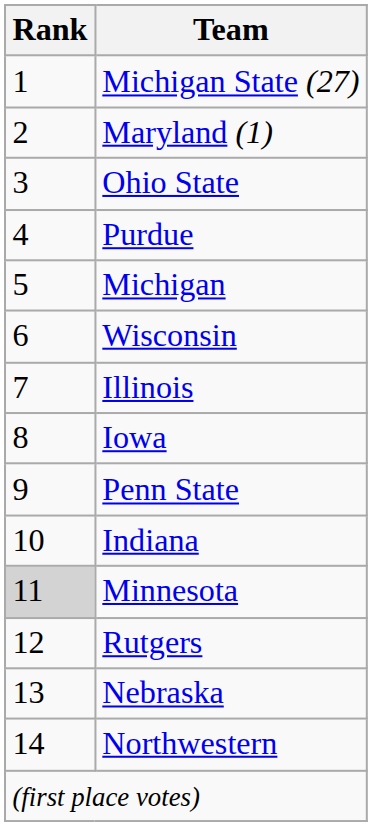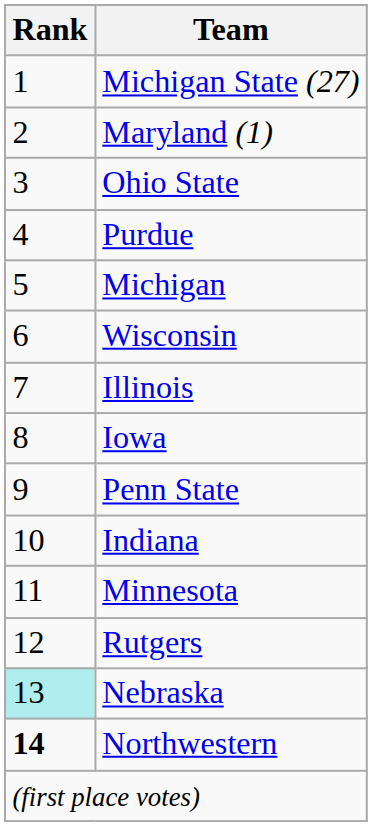Minnesota | Rank: lightgrey background -> no background
Nebraska | Rank: no background -> paleturquoise background
Northwestern | Rank: normal -> bold
